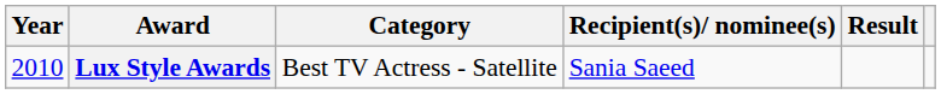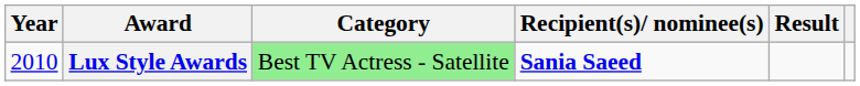Lux Style Awards | Category: no background -> lightgreen background
Lux Style Awards | Recipient(s)/ nominee(s): normal -> bold
